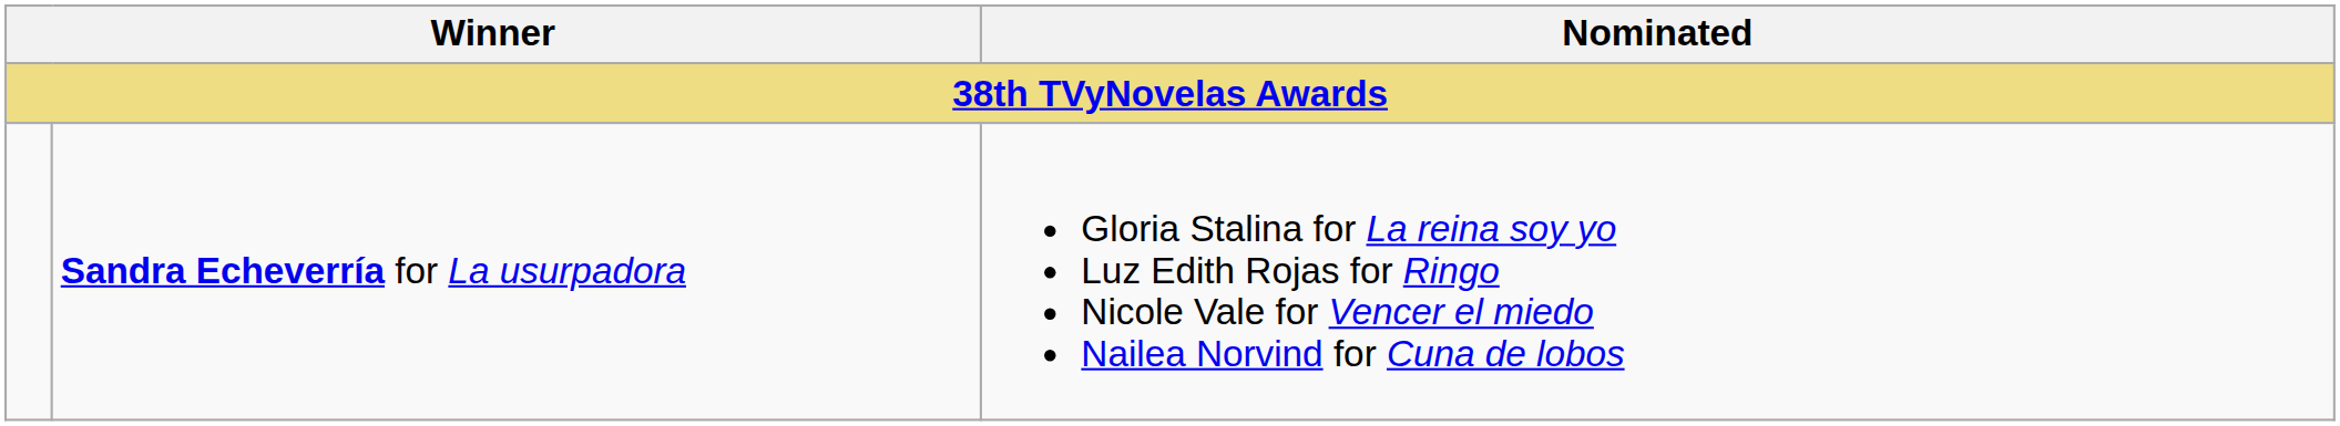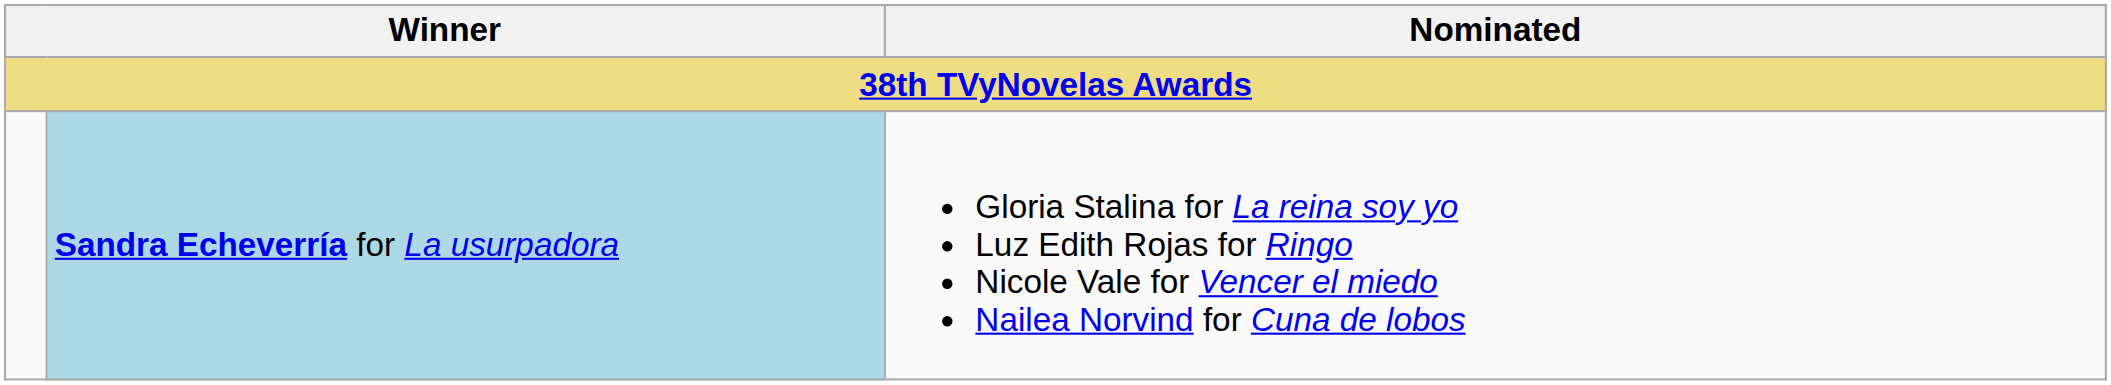Sandra Echeverría for La usurpadora | column 2: no background -> lightblue background
